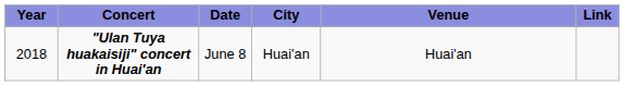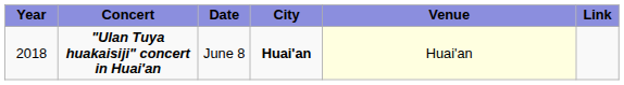"Ulan Tuya huakaisiji" concert in Huai'an | City: normal -> bold
"Ulan Tuya huakaisiji" concert in Huai'an | Venue: no background -> lightyellow background
